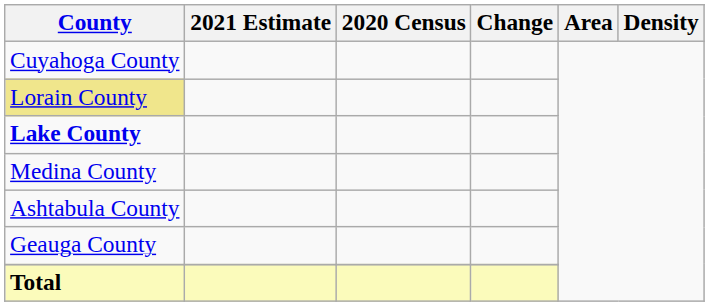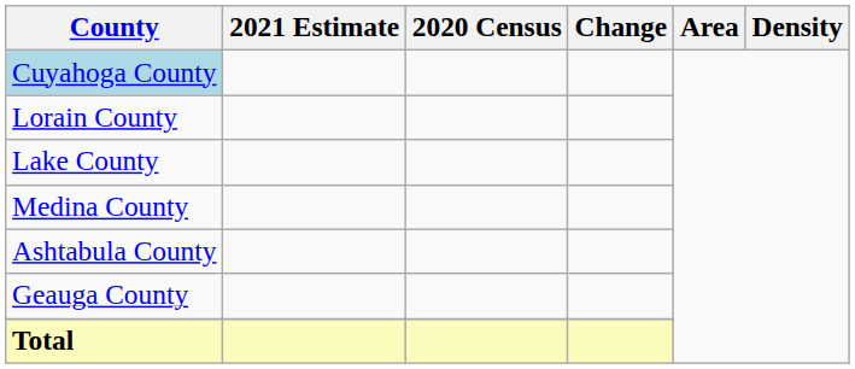Cuyahoga County | County: no background -> lightblue background
Lorain County | County: khaki background -> no background
Lake County | County: bold -> normal
